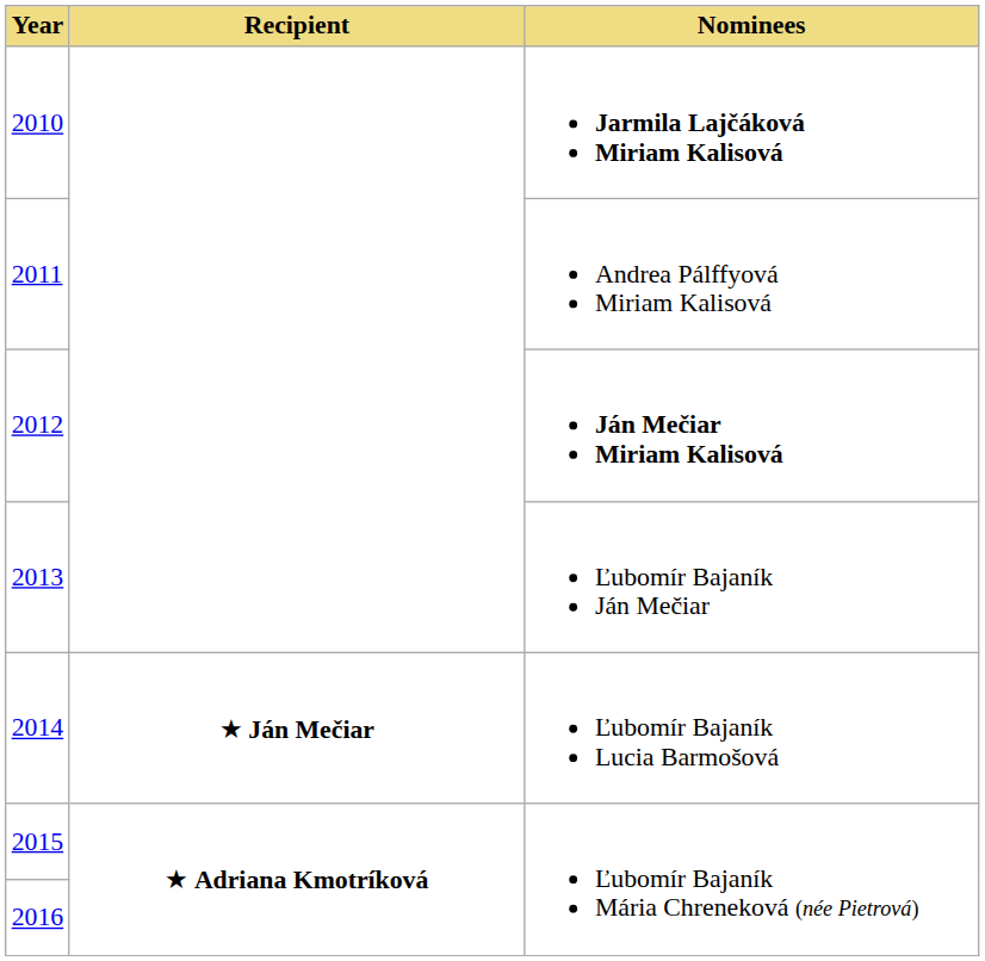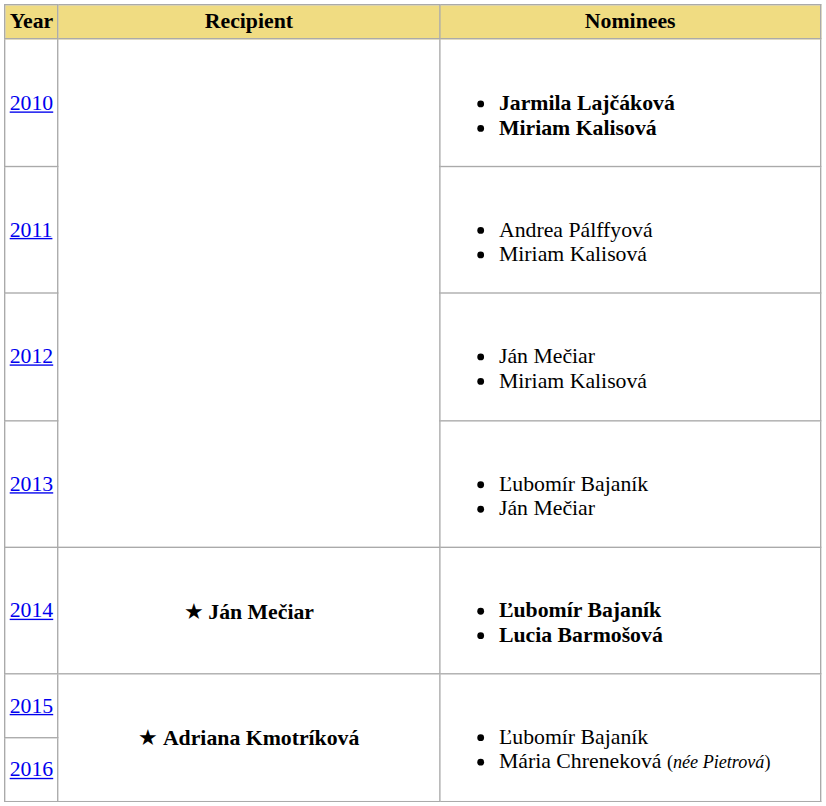2012 | Nominees: bold -> normal
2014 | Nominees: normal -> bold
